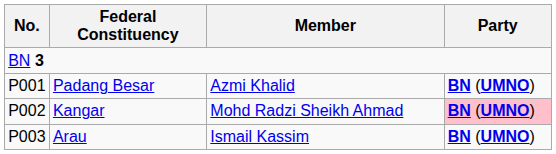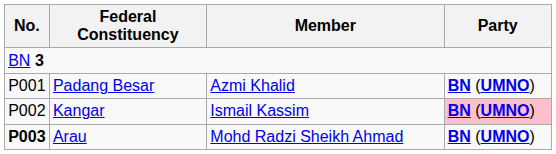Kangar | Member: Mohd Radzi Sheikh Ahmad -> Ismail Kassim
Arau | No.: normal -> bold
Arau | Member: Ismail Kassim -> Mohd Radzi Sheikh Ahmad
